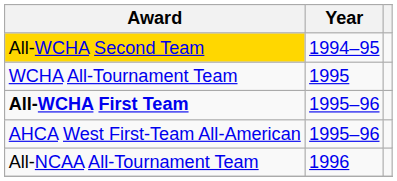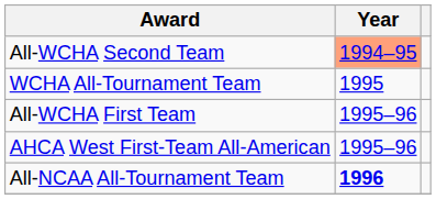row 2 | Award: gold background -> no background
row 2 | Year: no background -> lightsalmon background
row 4 | Award: bold -> normal
row 6 | Year: normal -> bold
